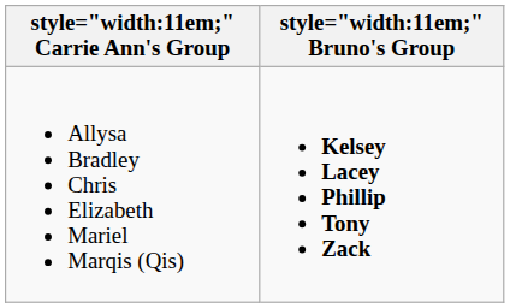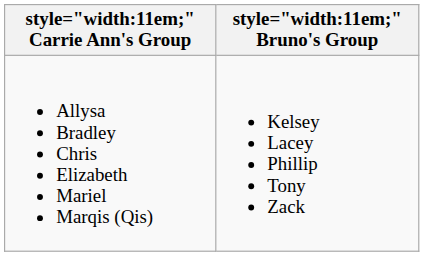Allysa Bradley Chris Elizabeth Mariel Marqis (Qis) | style="width:11em;" Bruno's Group: bold -> normal
